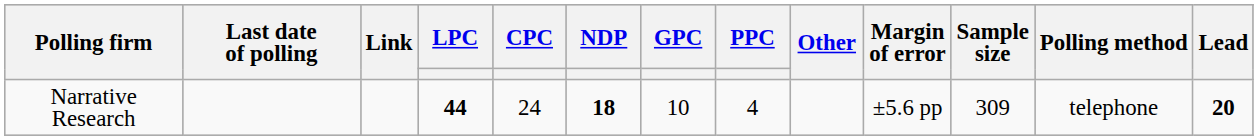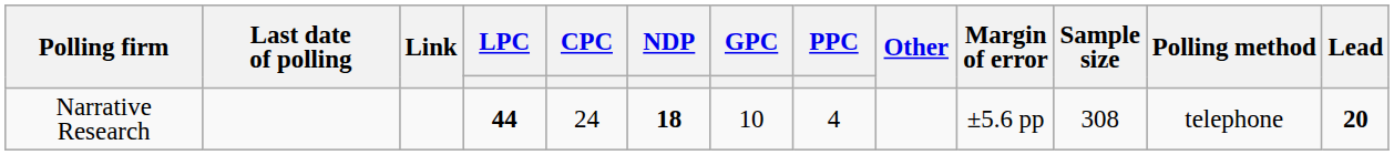Narrative Research | Sample size: 309 -> 308
